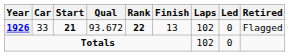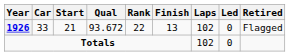1926 | Start: bold -> normal
1926 | Rank: bold -> normal
